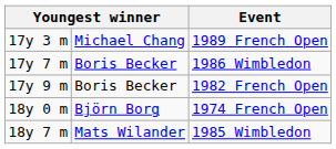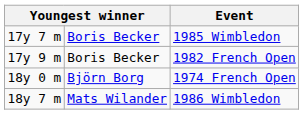- row: 17y 3 m | Michael Chang | 1989 French Open
17y 7 m | Event: 1986 Wimbledon -> 1985 Wimbledon
18y 7 m | Event: 1985 Wimbledon -> 1986 Wimbledon
